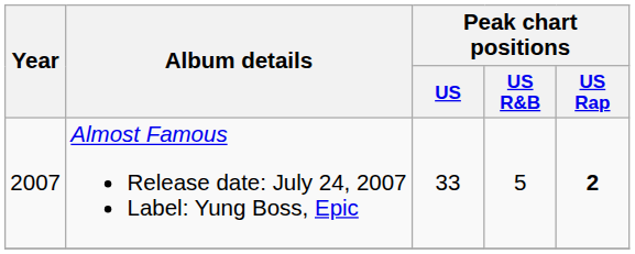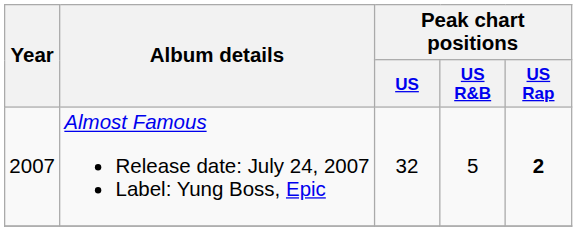row 3 | Peak chart positions / US: 33 -> 32
